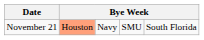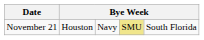November 21 | column 2: lightsalmon background -> no background
November 21 | column 4: no background -> khaki background
